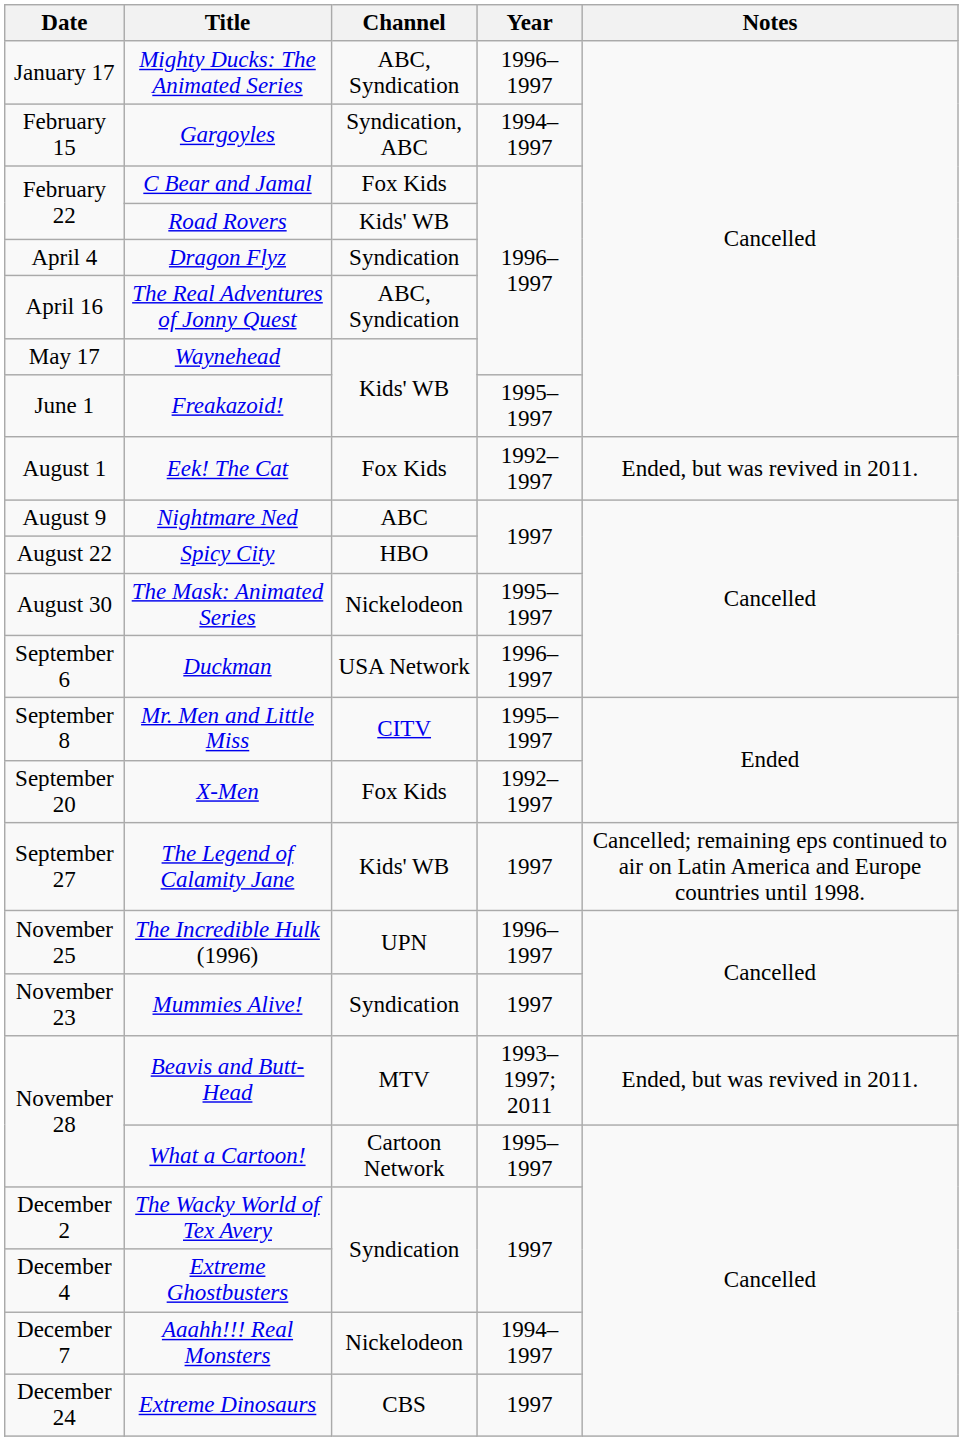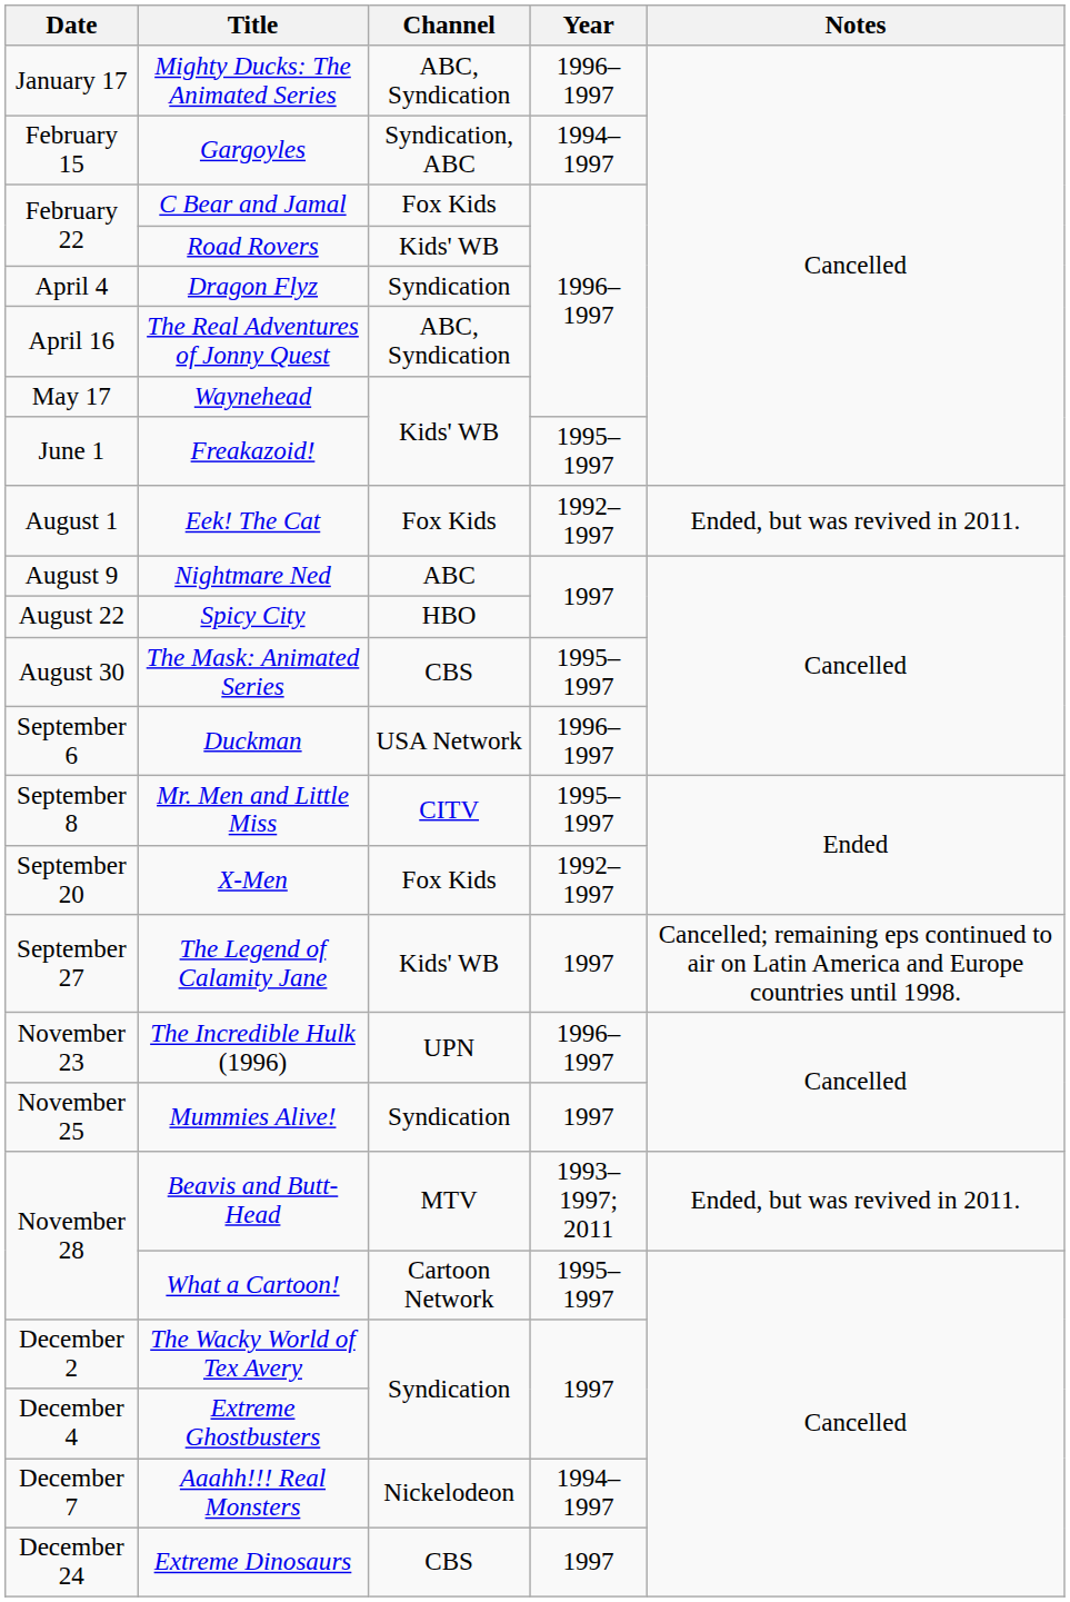The Mask: Animated Series | Channel: Nickelodeon -> CBS
The Incredible Hulk (1996) | Date: November 25 -> November 23
Mummies Alive! | Date: November 23 -> November 25
